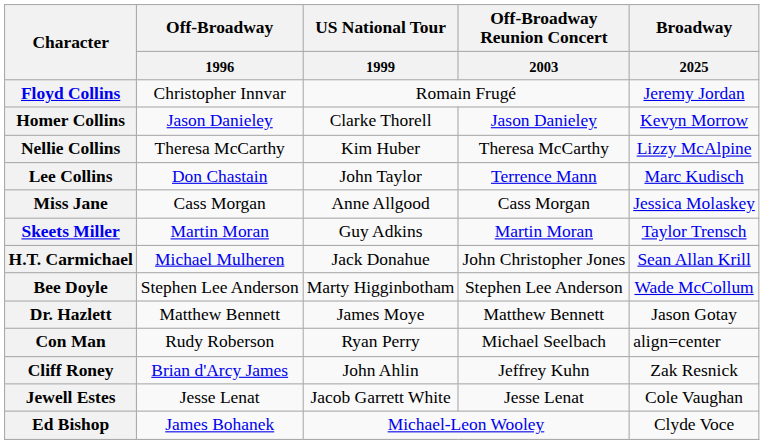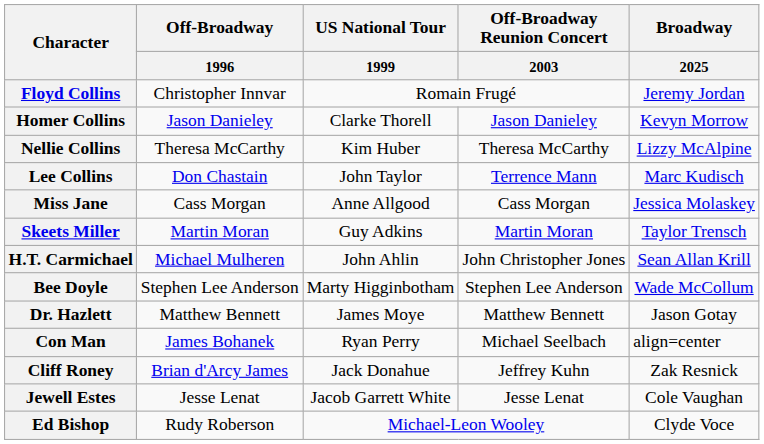H.T. Carmichael | US National Tour / 1999: Jack Donahue -> John Ahlin
Con Man | Off-Broadway / 1996: Rudy Roberson -> James Bohanek
Cliff Roney | US National Tour / 1999: John Ahlin -> Jack Donahue
Ed Bishop | Off-Broadway / 1996: James Bohanek -> Rudy Roberson
